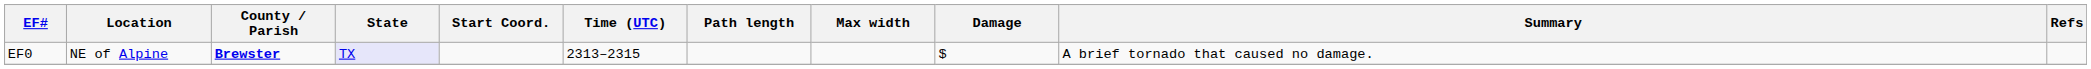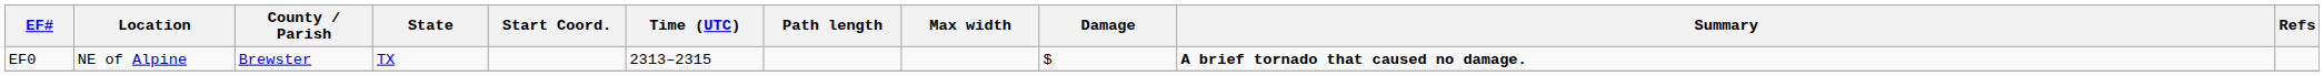EF0 | County / Parish: bold -> normal
EF0 | State: lavender background -> no background
EF0 | Summary: normal -> bold
